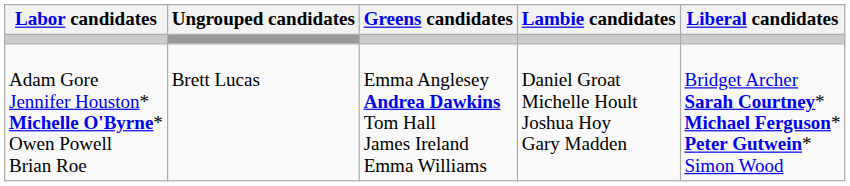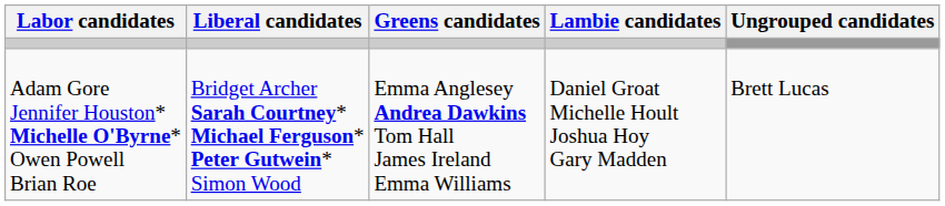columns swapped: Liberal candidates <-> Ungrouped candidates
